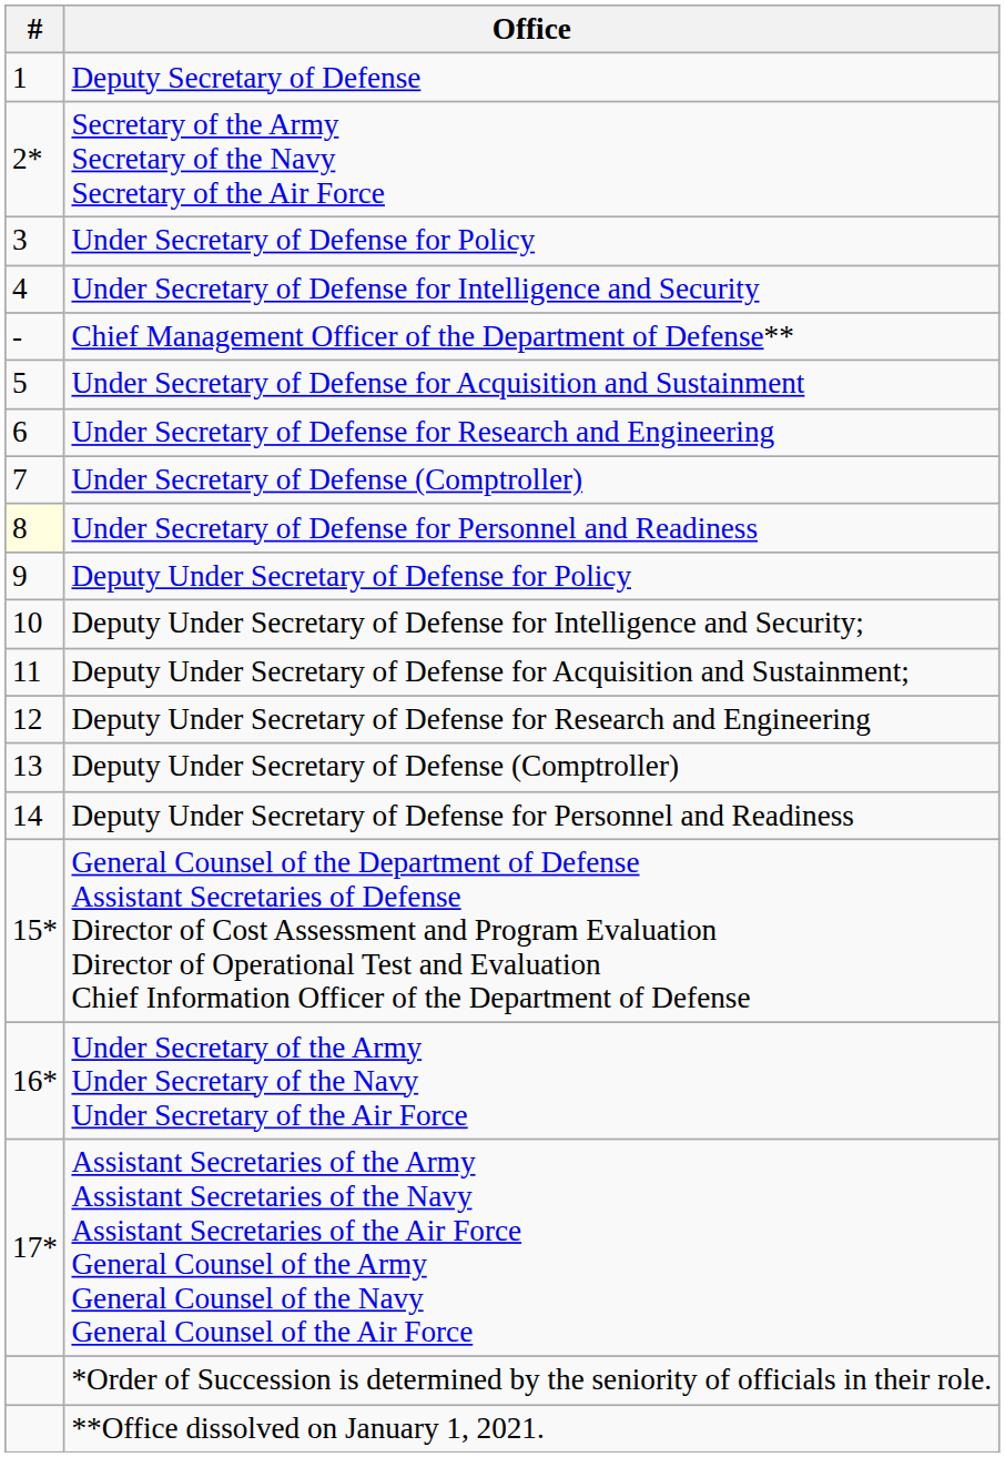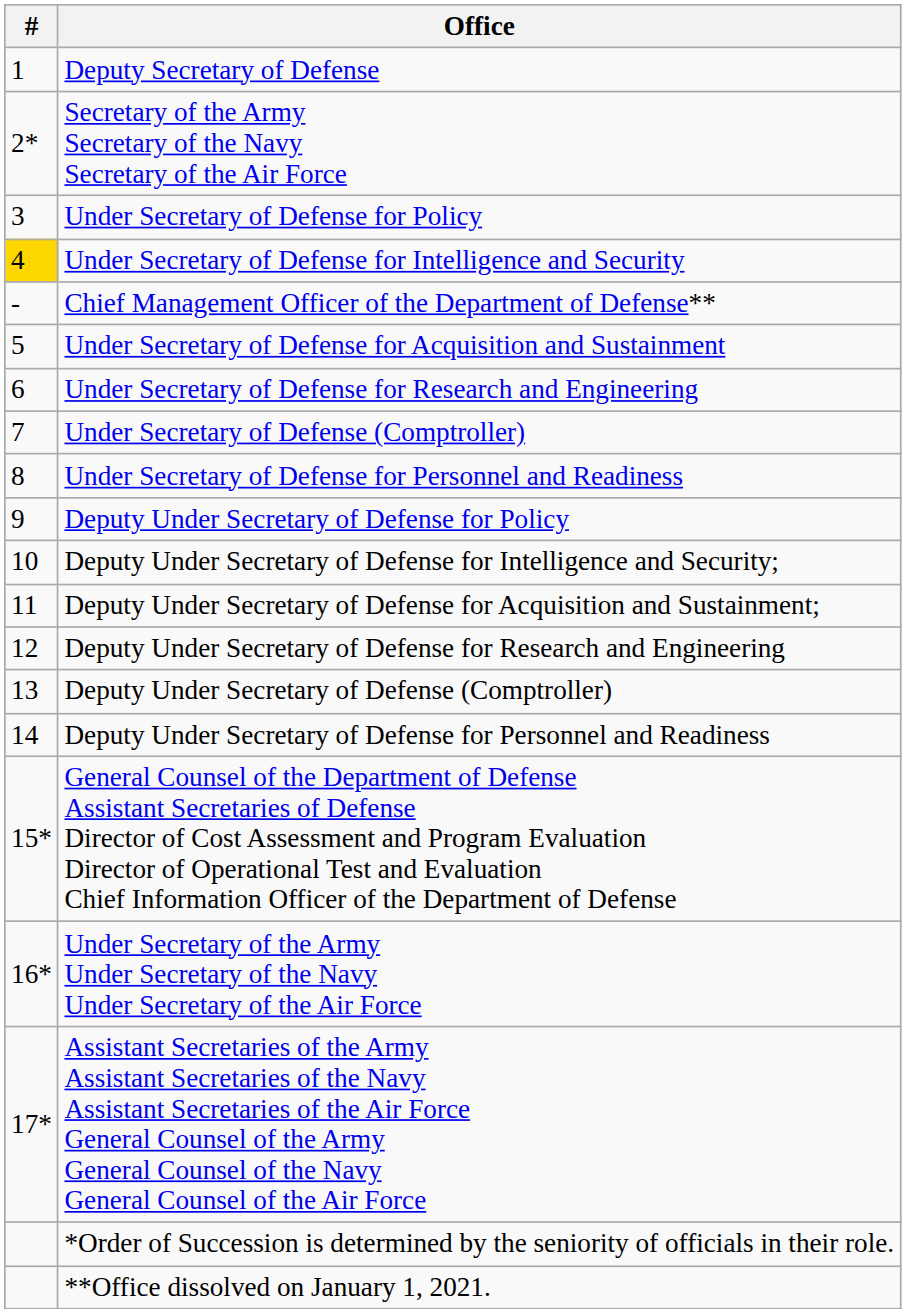Under Secretary of Defense for Intelligence and Security | #: no background -> gold background
Under Secretary of Defense for Personnel and Readiness | #: lightyellow background -> no background
